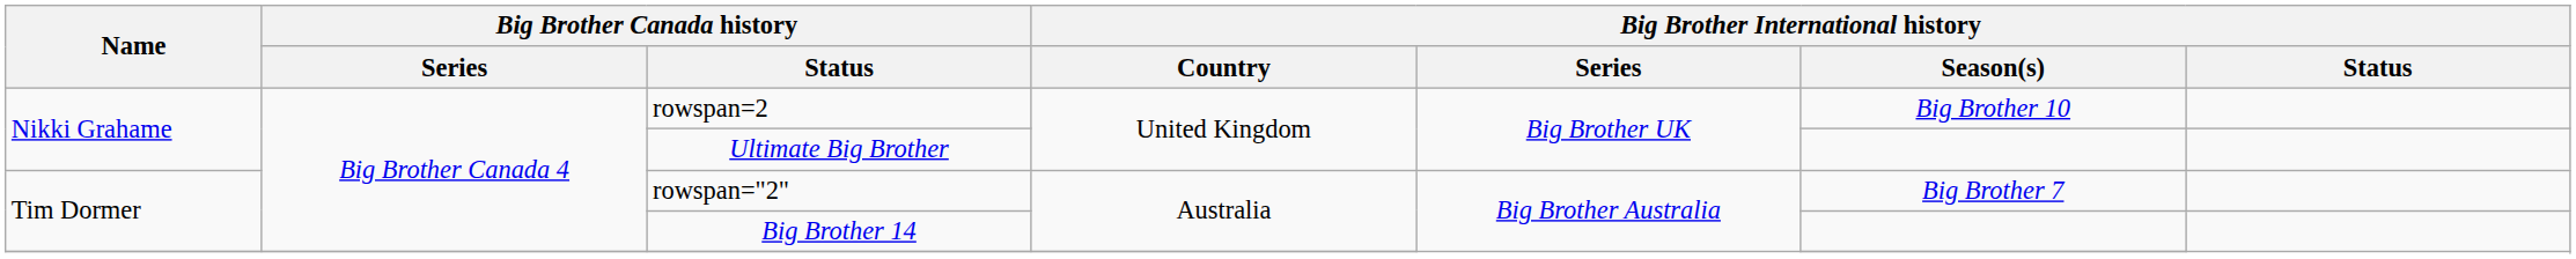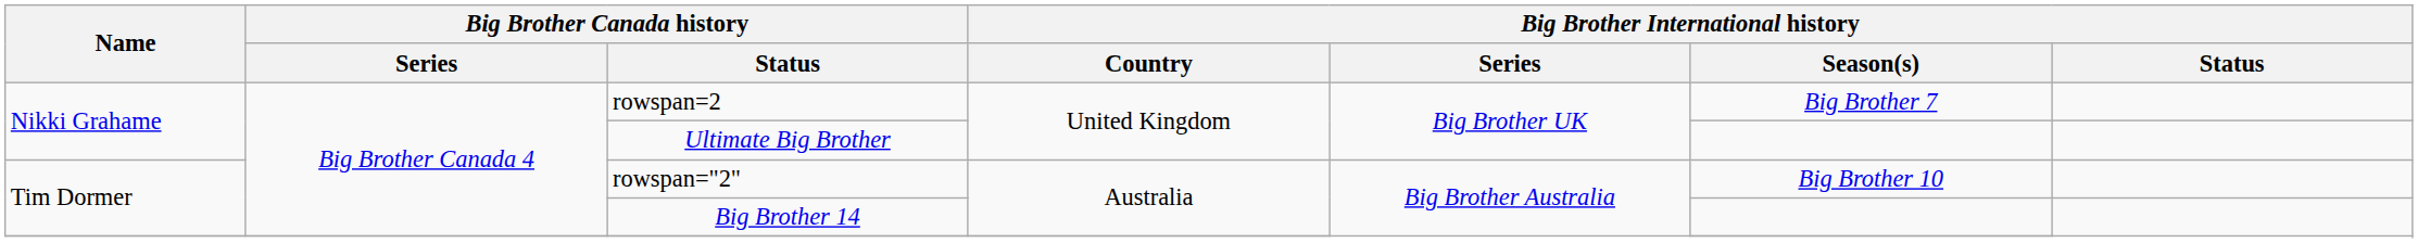rowspan=2 | Big Brother International history / Season(s): Big Brother 10 -> Big Brother 7
rowspan="2" | Big Brother International history / Season(s): Big Brother 7 -> Big Brother 10
